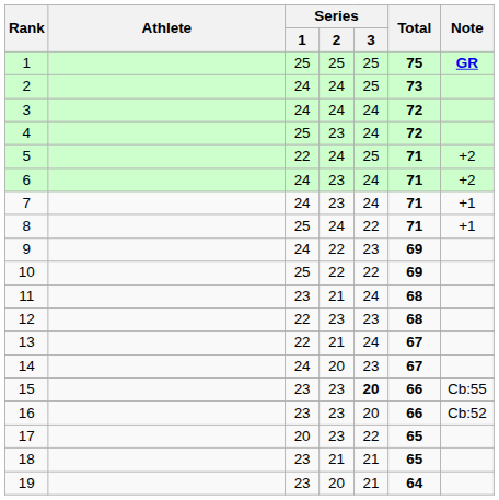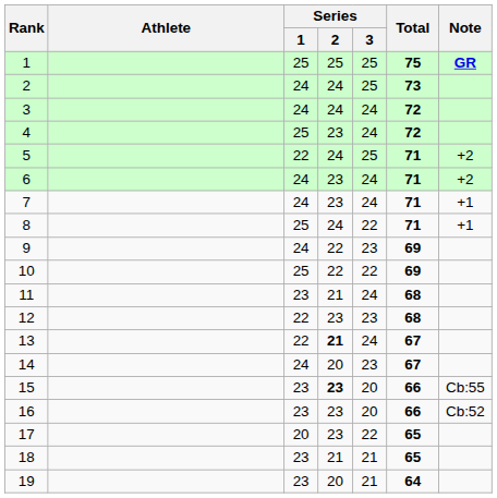13 | Series / 2: normal -> bold
15 | Series / 2: normal -> bold
15 | Series / 3: bold -> normal
